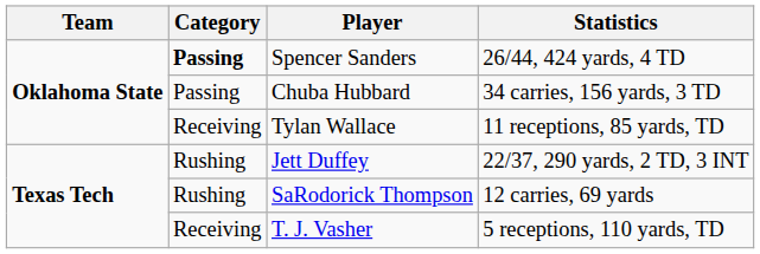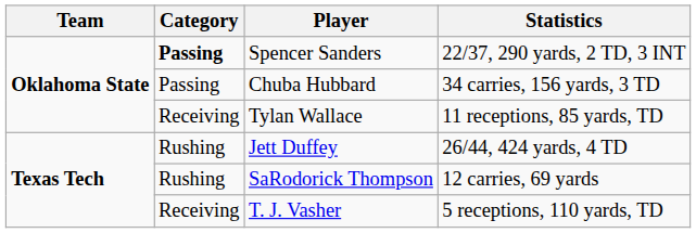Spencer Sanders | Statistics: 26/44, 424 yards, 4 TD -> 22/37, 290 yards, 2 TD, 3 INT
Jett Duffey | Statistics: 22/37, 290 yards, 2 TD, 3 INT -> 26/44, 424 yards, 4 TD
